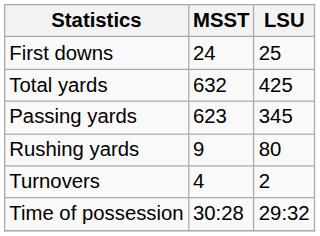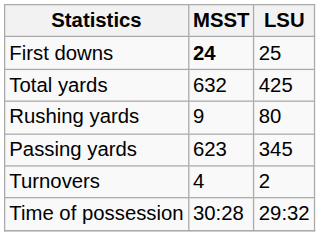First downs | MSST: normal -> bold
rows swapped: Rushing yards <-> Passing yards
